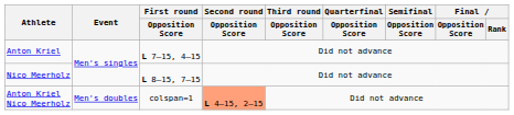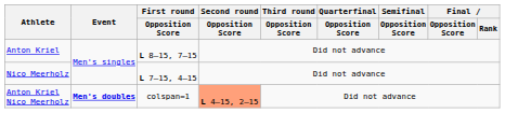Anton Kriel | First round / Opposition Score: L 7–15, 4–15 -> L 8–15, 7–15
Nico Meerholz | First round / Opposition Score: L 8–15, 7–15 -> L 7–15, 4–15
Anton Kriel Nico Meerholz | Event: normal -> bold
